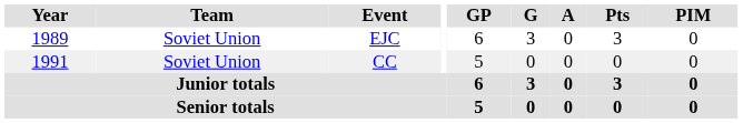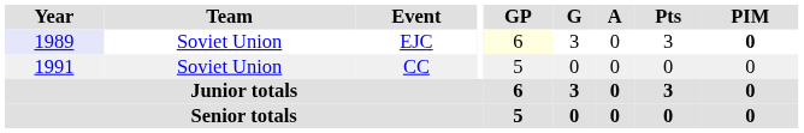EJC | Year: no background -> lavender background
EJC | GP: no background -> lightyellow background
EJC | PIM: normal -> bold
